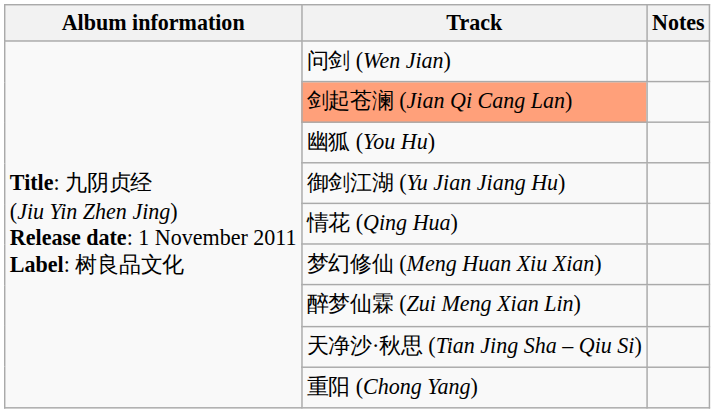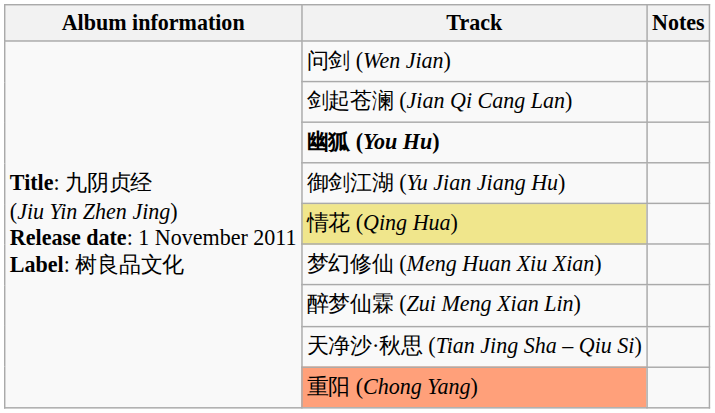剑起苍澜 (Jian Qi Cang Lan) | Track: lightsalmon background -> no background
幽狐 (You Hu) | Track: normal -> bold
情花 (Qing Hua) | Track: no background -> khaki background
重阳 (Chong Yang) | Track: no background -> lightsalmon background
